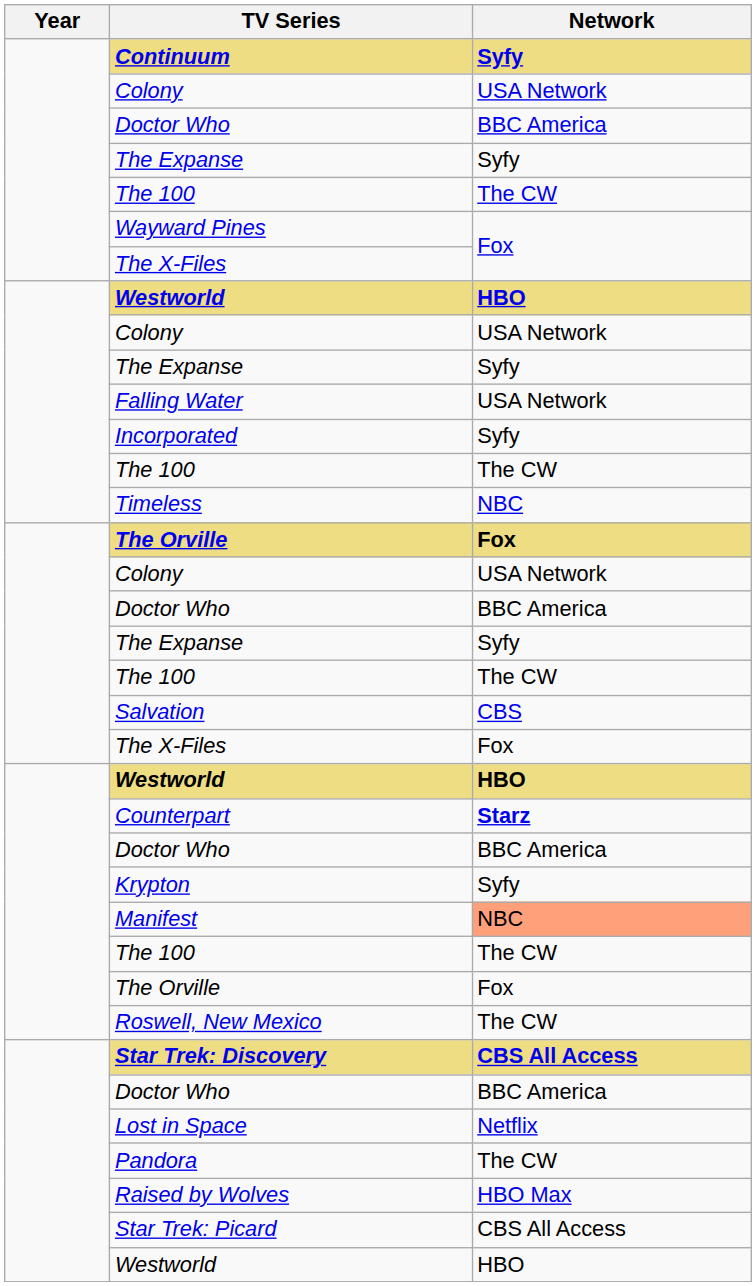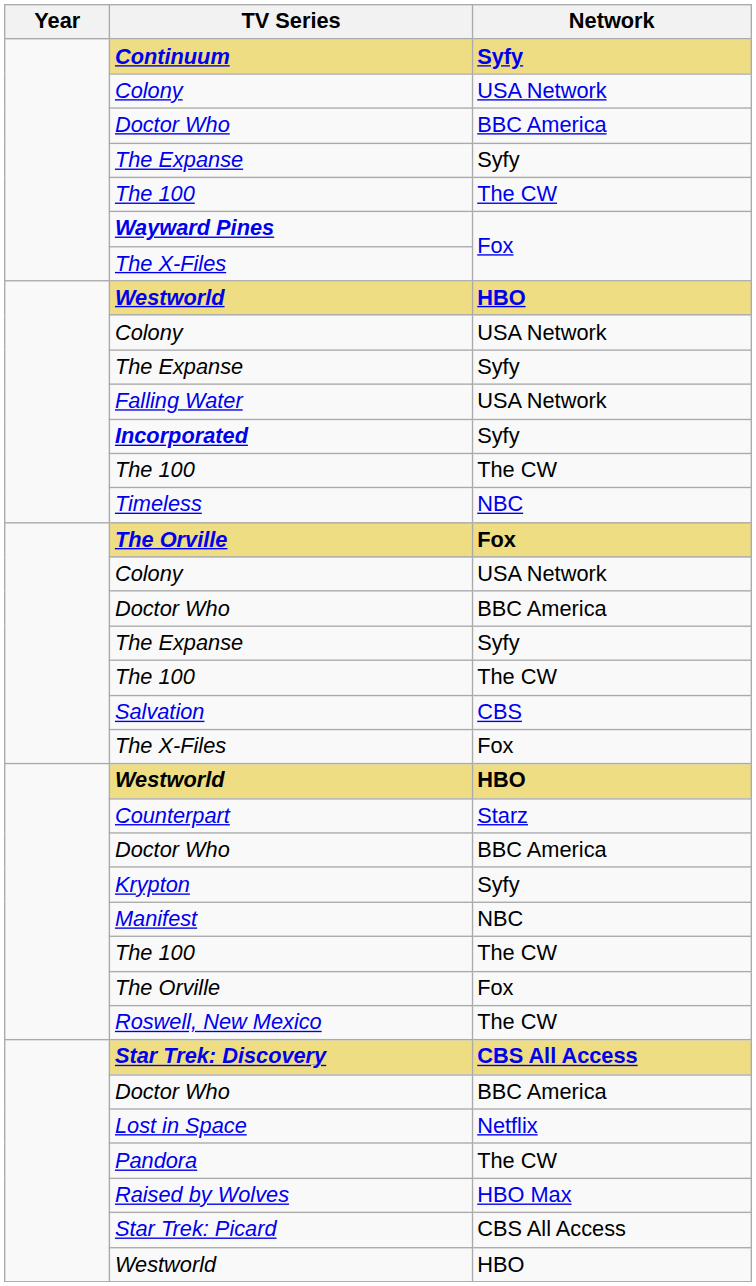Wayward Pines | TV Series: normal -> bold
Incorporated | TV Series: normal -> bold
Counterpart | Network: bold -> normal
Manifest | Network: lightsalmon background -> no background
